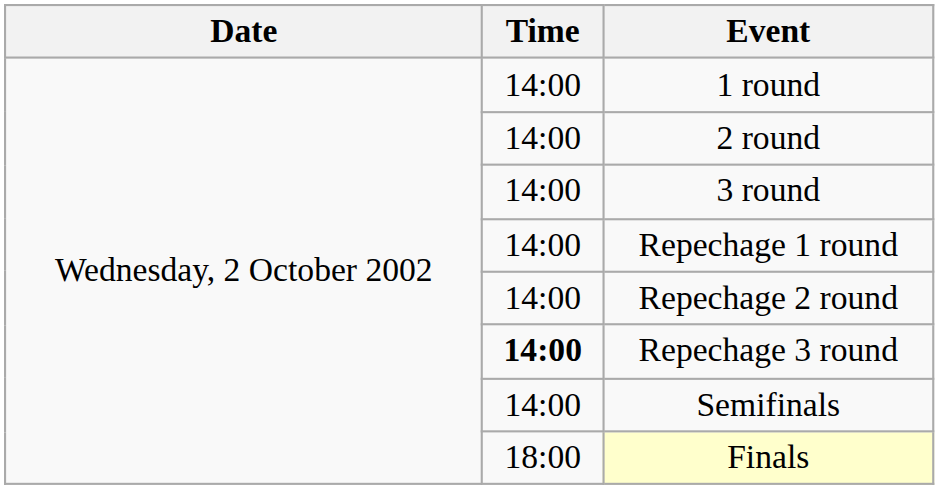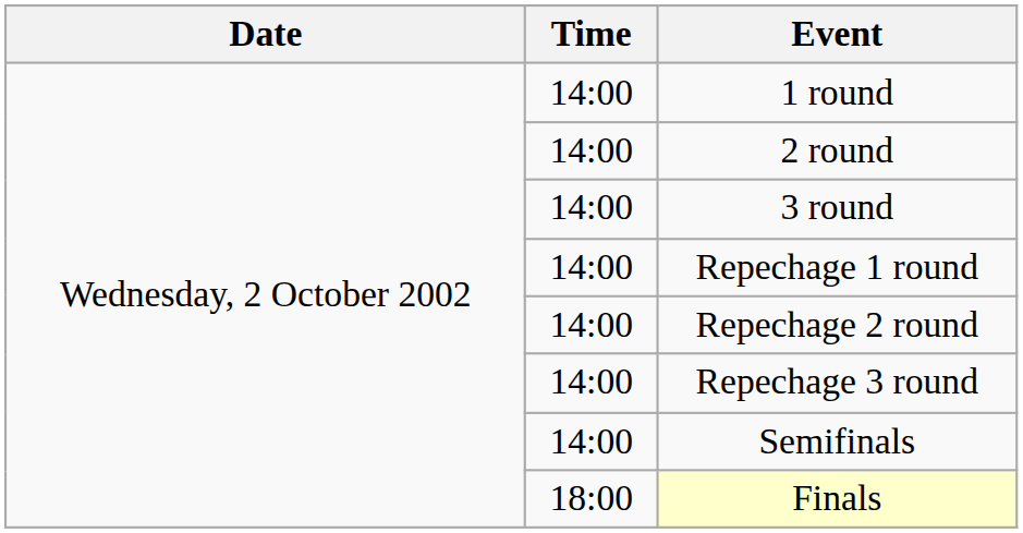Repechage 3 round | Time: bold -> normal
